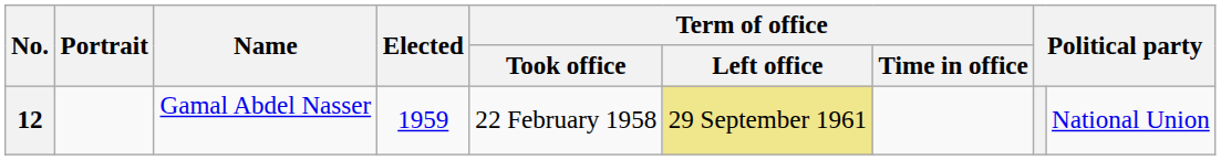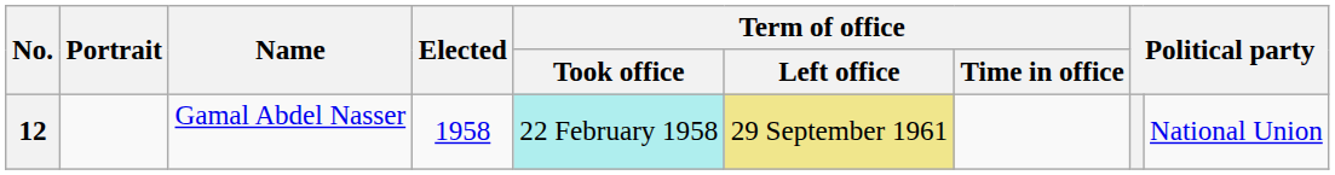12 | Elected: 1959 -> 1958
12 | Term of office / Took office: no background -> paleturquoise background
